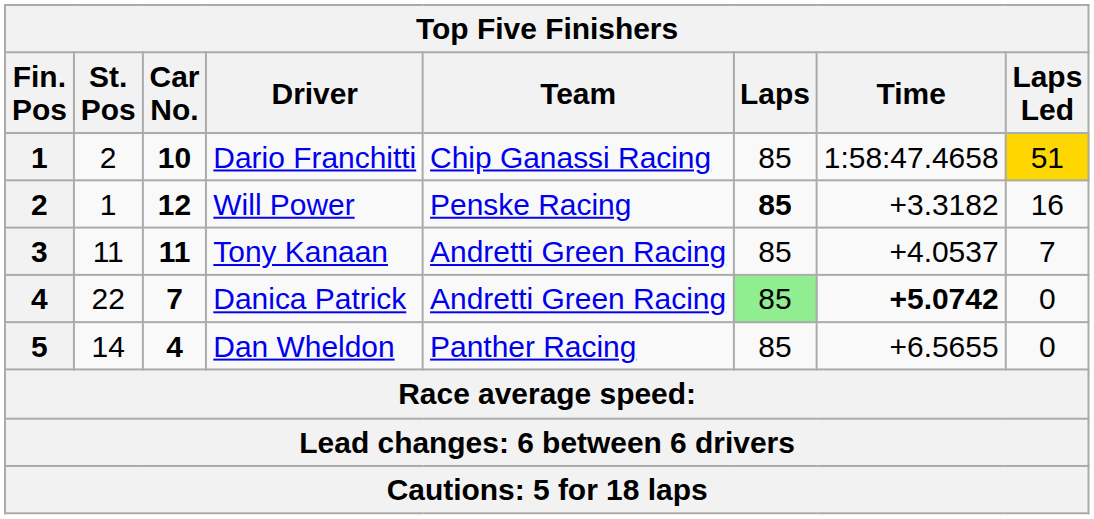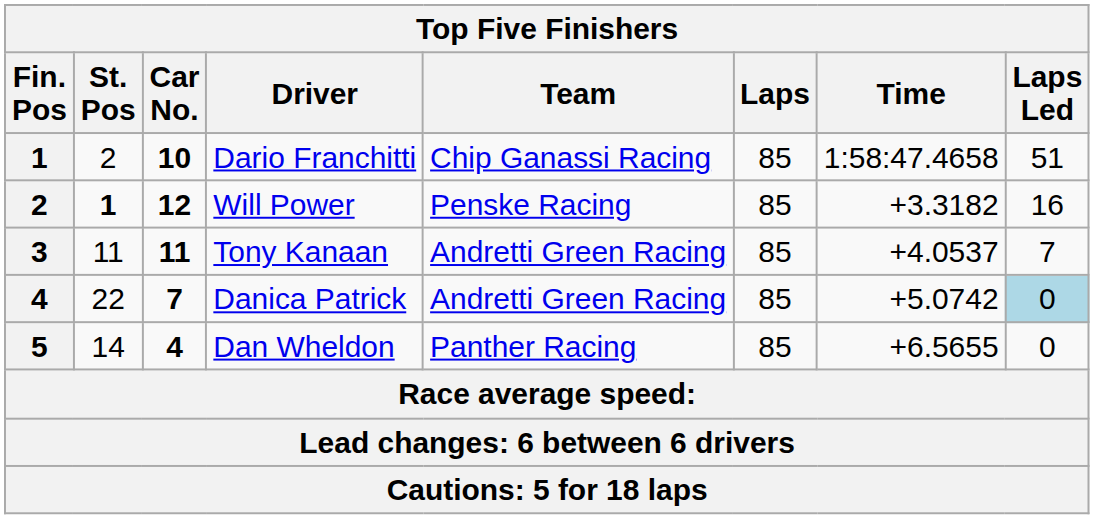Dario Franchitti | Laps Led: gold background -> no background
Will Power | St. Pos: normal -> bold
Will Power | Laps: bold -> normal
Danica Patrick | Laps: lightgreen background -> no background
Danica Patrick | Time: bold -> normal
Danica Patrick | Laps Led: no background -> lightblue background
